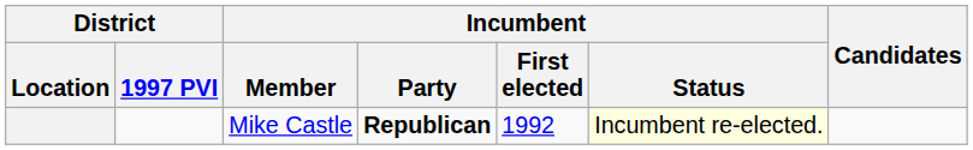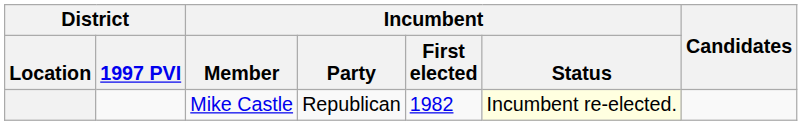Mike Castle | Incumbent / Party: bold -> normal
Mike Castle | Incumbent / First elected: 1992 -> 1982
